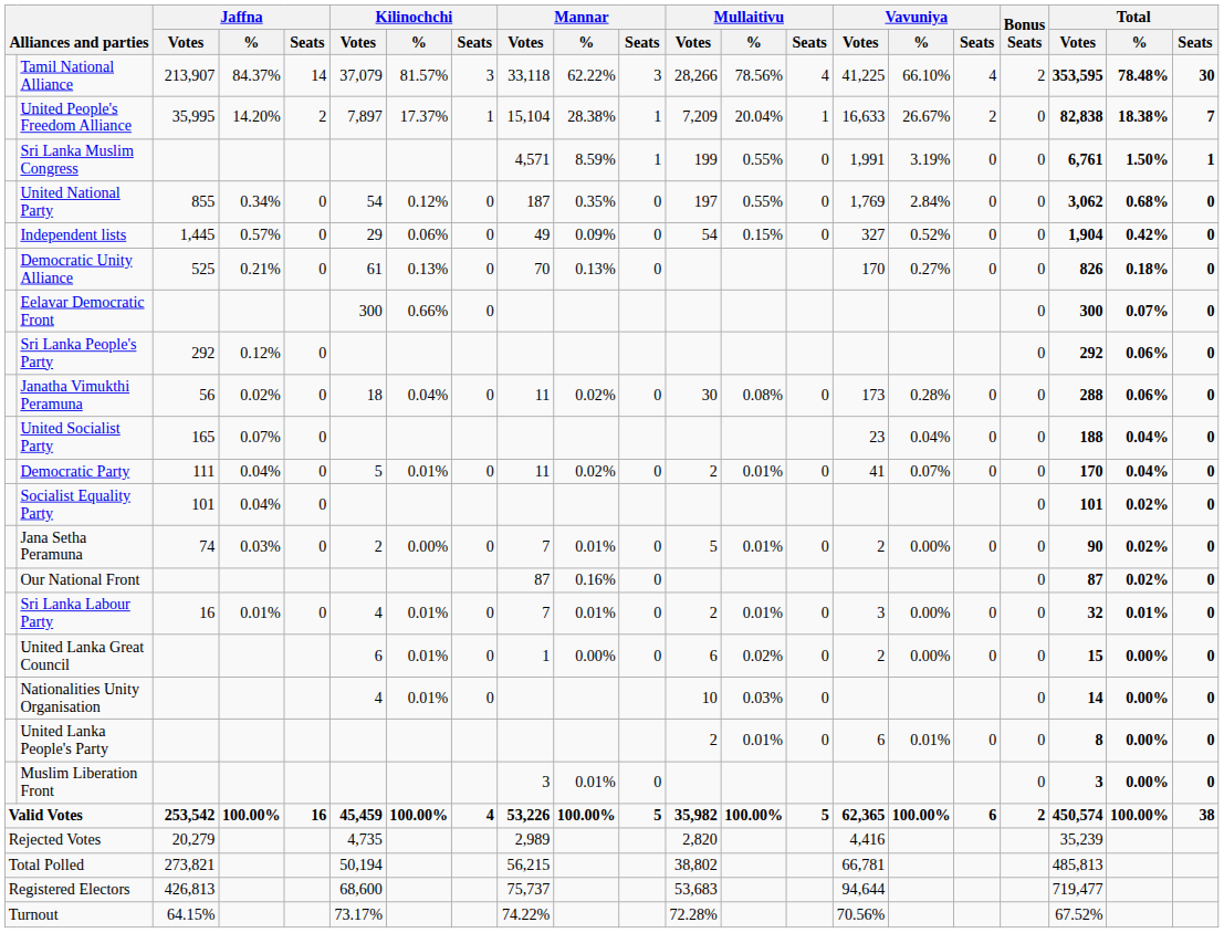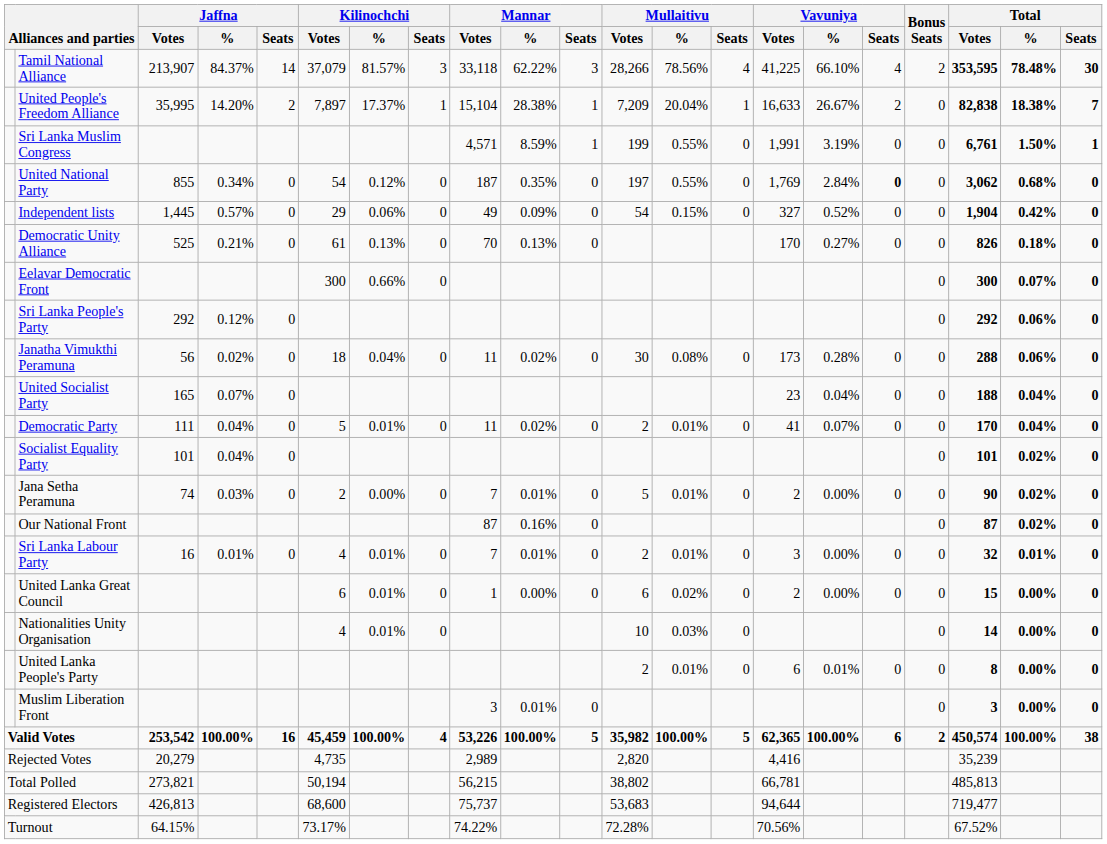United National Party | Vavuniya / Seats: normal -> bold
